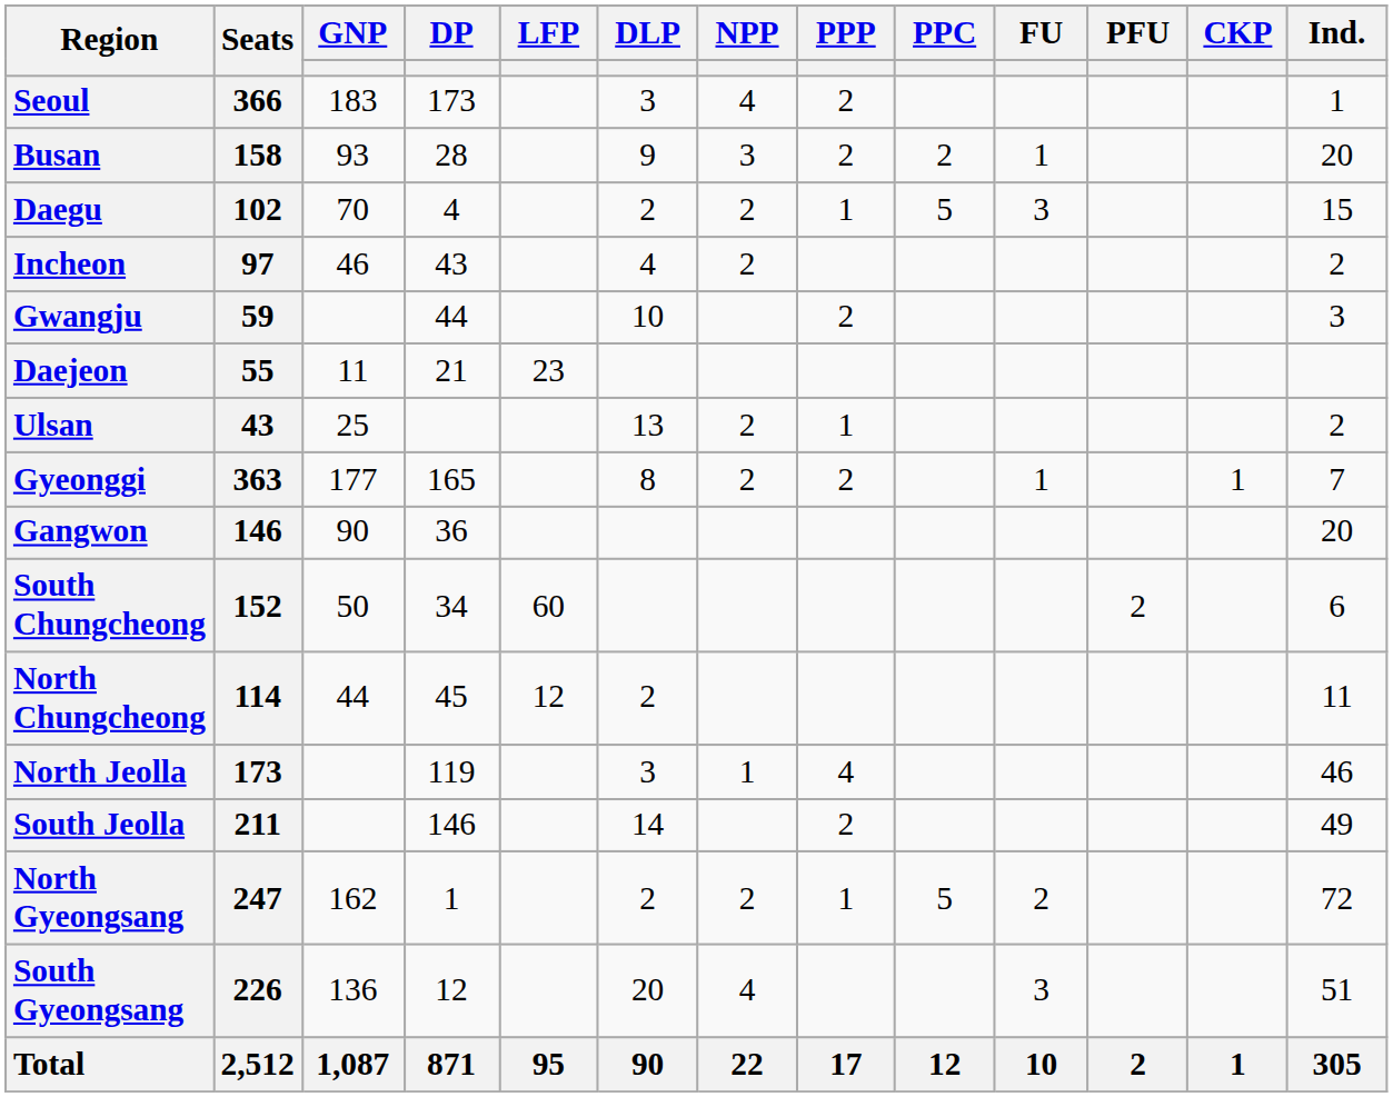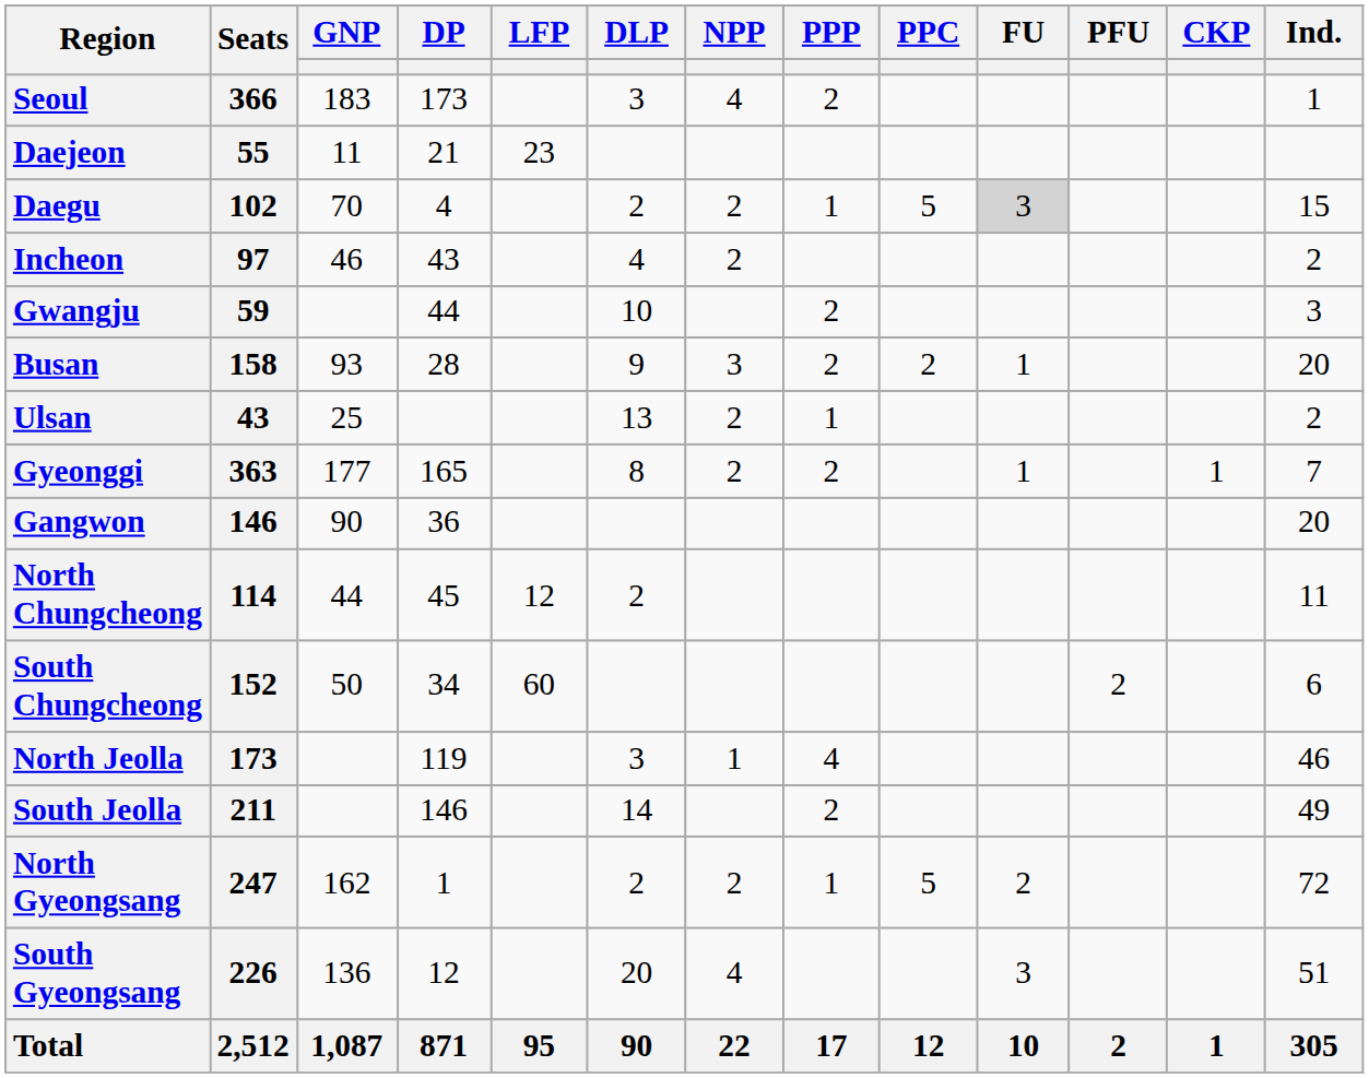rows swapped: Busan <-> Daejeon
Daegu | FU: no background -> lightgrey background
rows swapped: North Chungcheong <-> South Chungcheong
